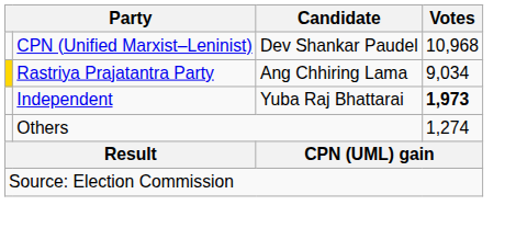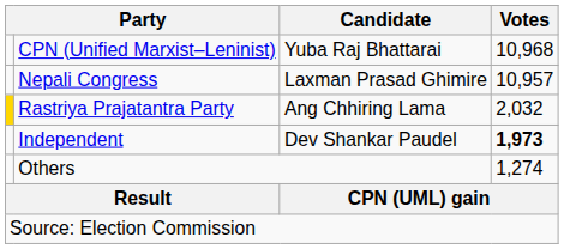CPN (Unified Marxist–Leninist) | Candidate: Dev Shankar Paudel -> Yuba Raj Bhattarai
+ row: Nepali Congress | Laxman Prasad Ghimire | 10,957
Rastriya Prajatantra Party | Votes: 9,034 -> 2,032
Independent | Candidate: Yuba Raj Bhattarai -> Dev Shankar Paudel
